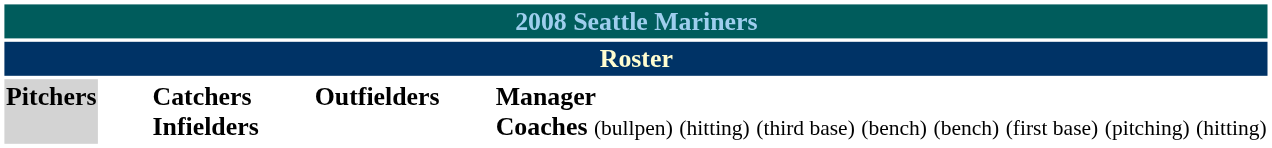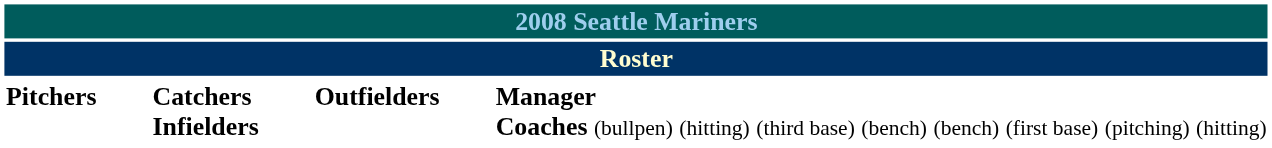Pitchers | column 1: lightgrey background -> no background
